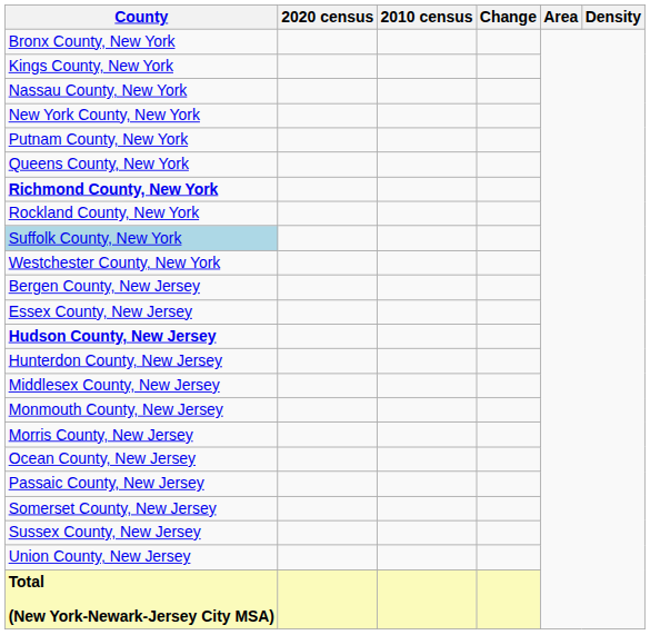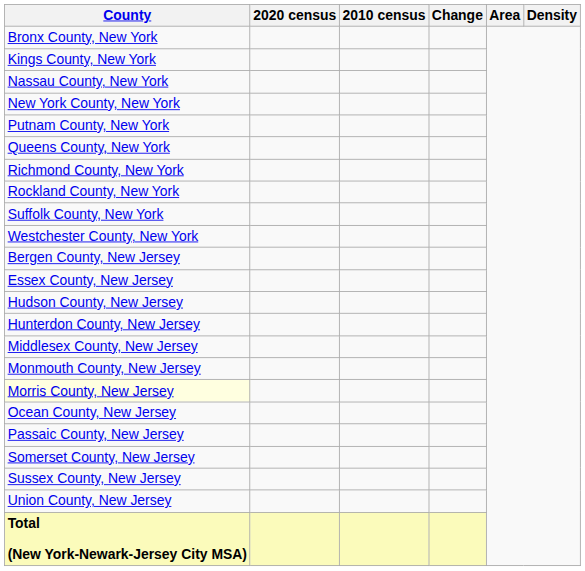Richmond County, New York | County: bold -> normal
Suffolk County, New York | County: lightblue background -> no background
Hudson County, New Jersey | County: bold -> normal
Morris County, New Jersey | County: no background -> lightyellow background
